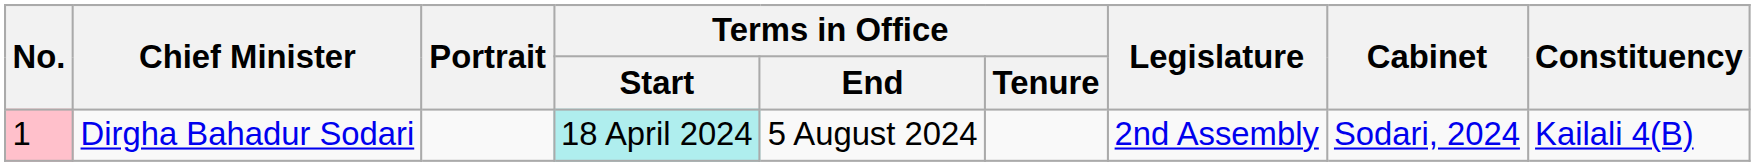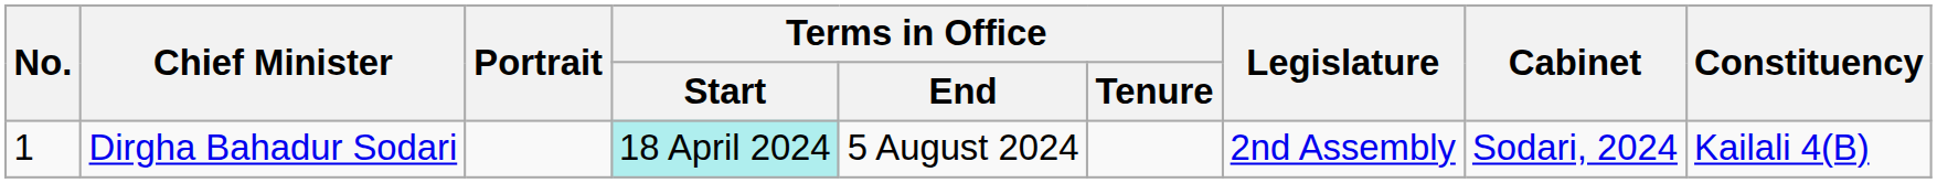Dirgha Bahadur Sodari | No.: pink background -> no background
